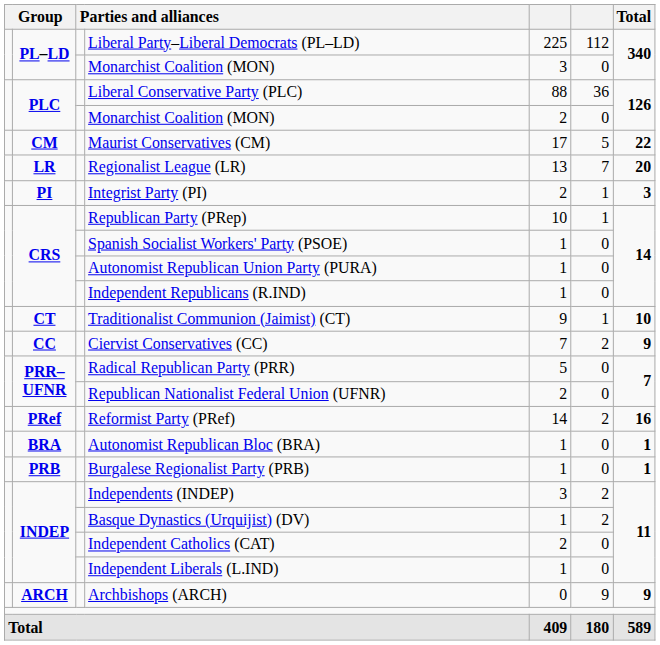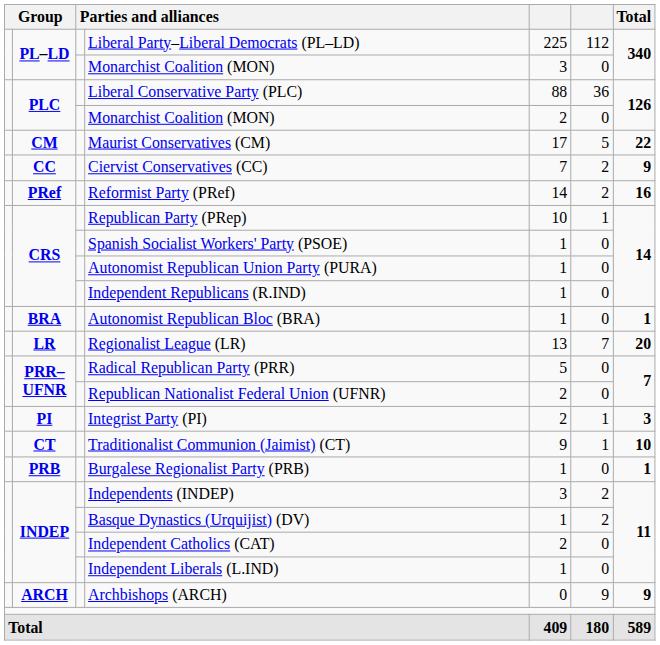rows swapped: Regionalist League (LR) <-> Ciervist Conservatives (CC)
rows swapped: Reformist Party (PRef) <-> Integrist Party (PI)
rows swapped: Traditionalist Communion (Jaimist) (CT) <-> Autonomist Republican Bloc (BRA)
